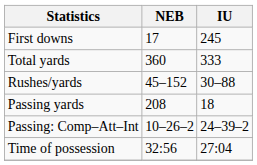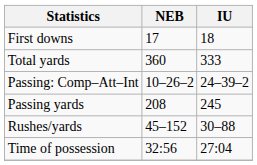First downs | IU: 245 -> 18
rows swapped: Rushes/yards <-> Passing: Comp–Att–Int
Passing yards | IU: 18 -> 245
